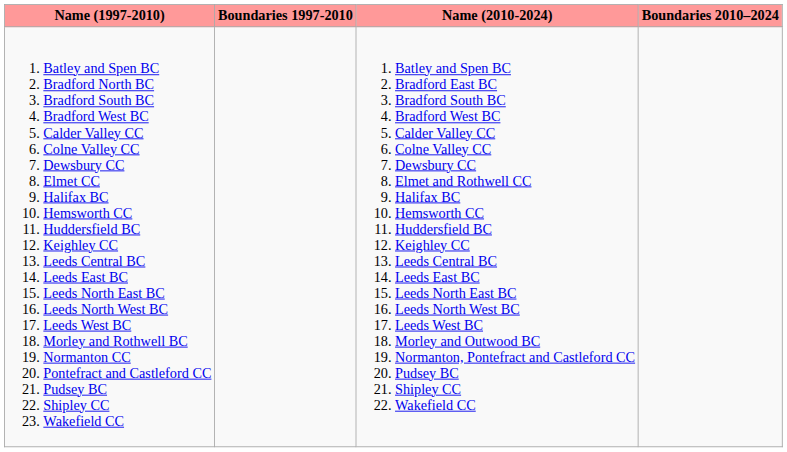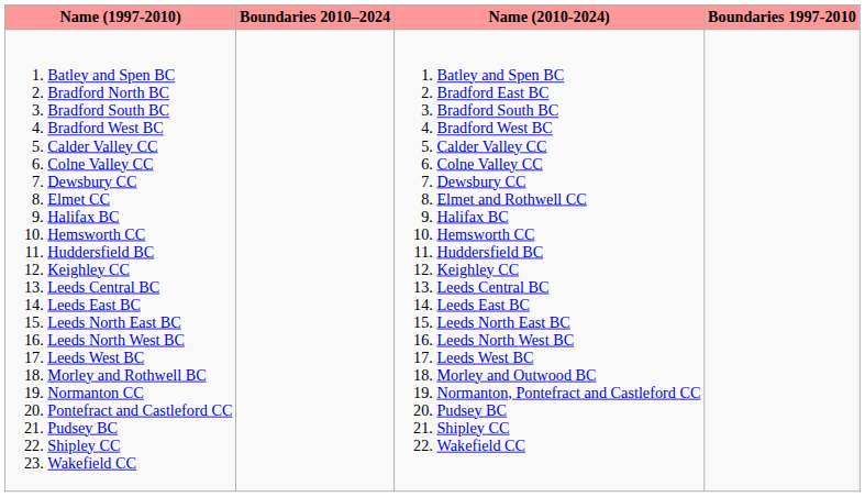columns swapped: Boundaries 1997-2010 <-> Boundaries 2010–2024
